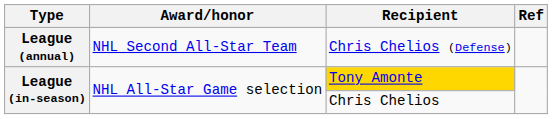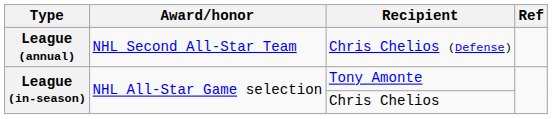row 3 | Recipient: gold background -> no background
